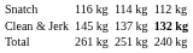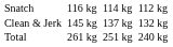Clean & Jerk | column 4: bold -> normal
